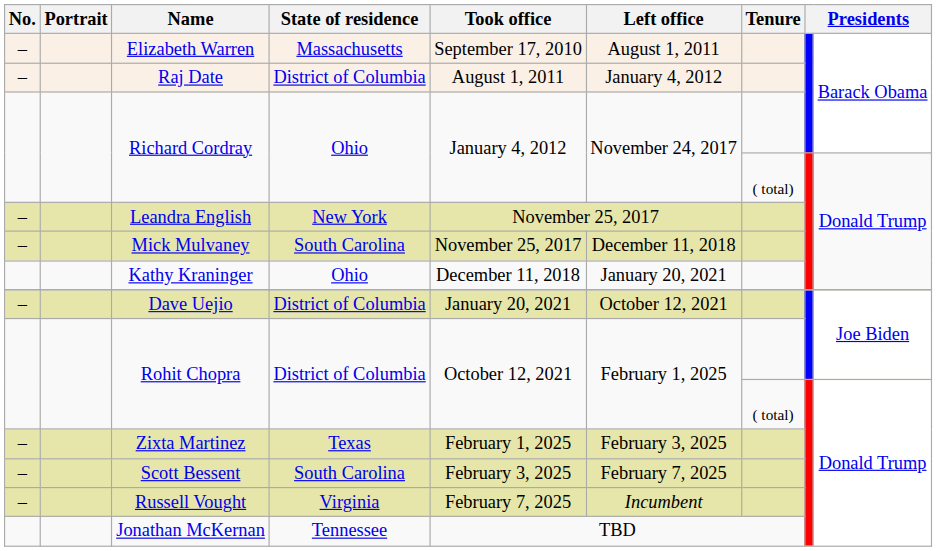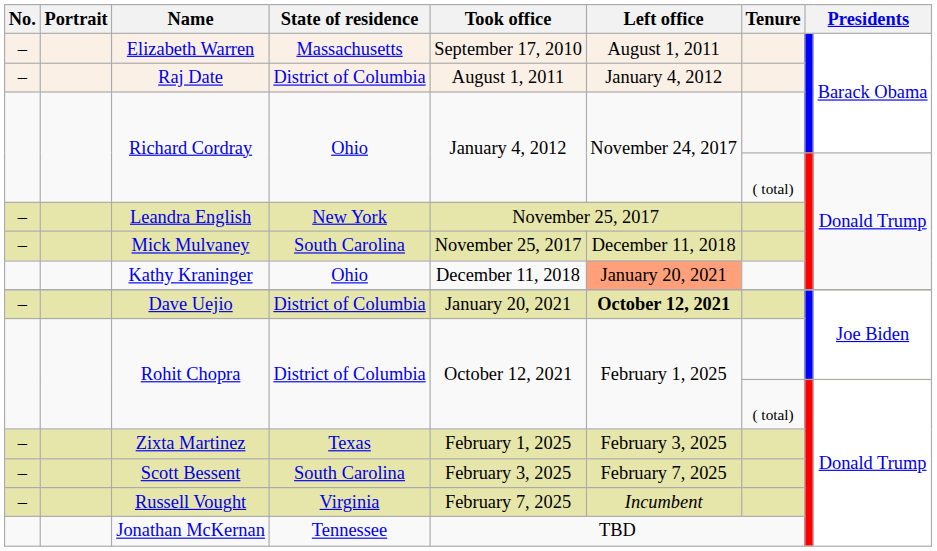Kathy Kraninger | Left office: no background -> lightsalmon background
Dave Uejio | Left office: normal -> bold
